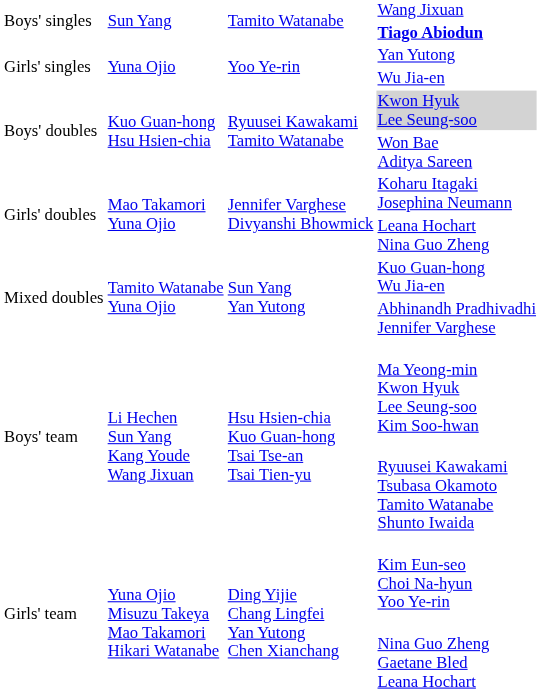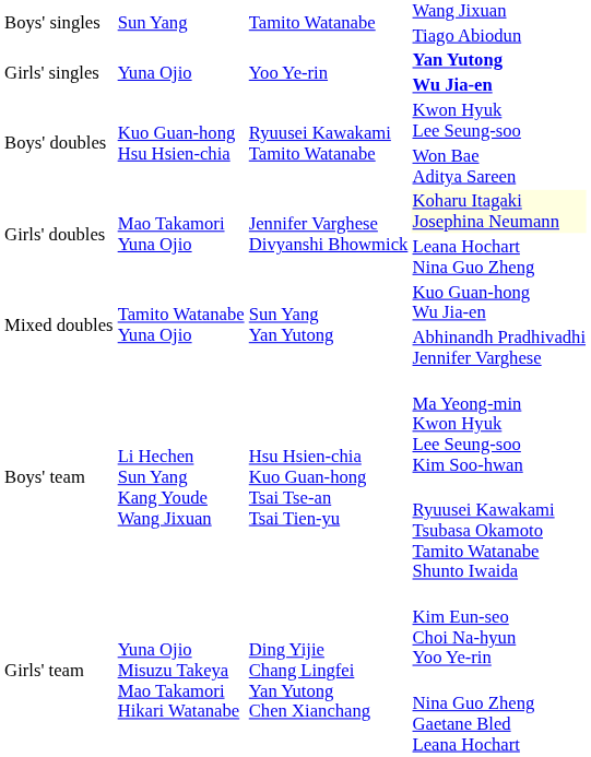Tiago Abiodun | column 4: bold -> normal
Yan Yutong | column 4: normal -> bold
Wu Jia-en | column 4: normal -> bold
Kwon Hyuk Lee Seung-soo | column 4: lightgrey background -> no background
Koharu Itagaki Josephina Neumann | column 4: no background -> lightyellow background
